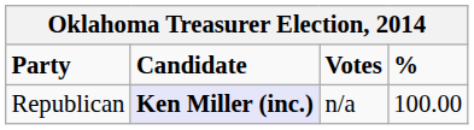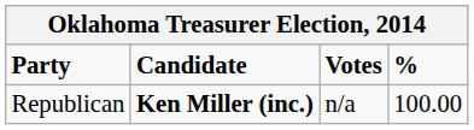Republican | Candidate: lavender background -> no background
